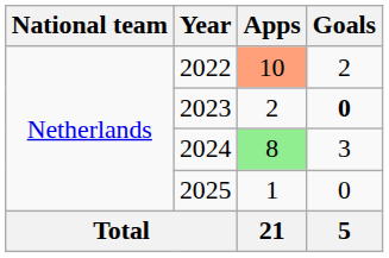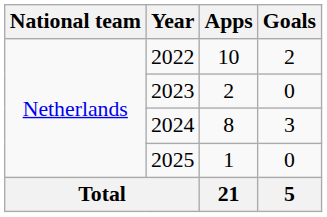2022 | Apps: lightsalmon background -> no background
2023 | Goals: bold -> normal
2024 | Apps: lightgreen background -> no background
